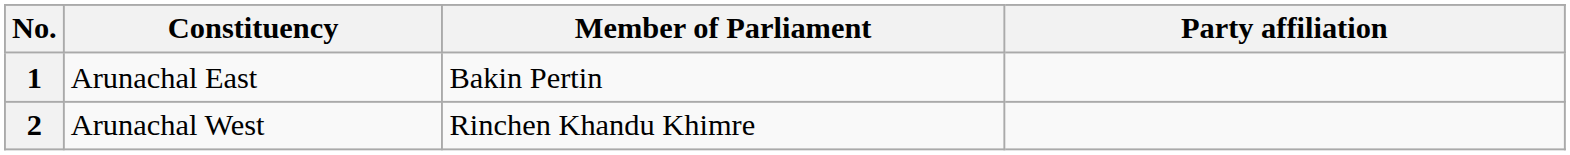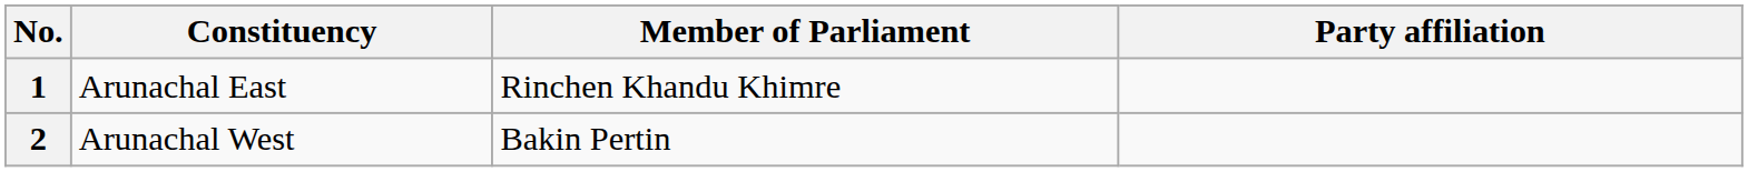1 | Member of Parliament: Bakin Pertin -> Rinchen Khandu Khimre
2 | Member of Parliament: Rinchen Khandu Khimre -> Bakin Pertin
